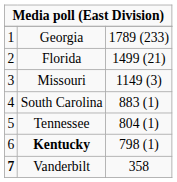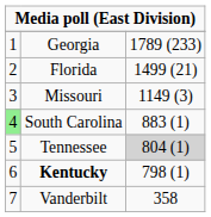South Carolina | column 1: no background -> lightgreen background
Tennessee | column 3: no background -> lightgrey background
Vanderbilt | column 1: bold -> normal
